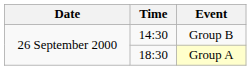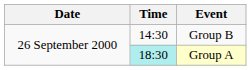Group A | Time: no background -> paleturquoise background
